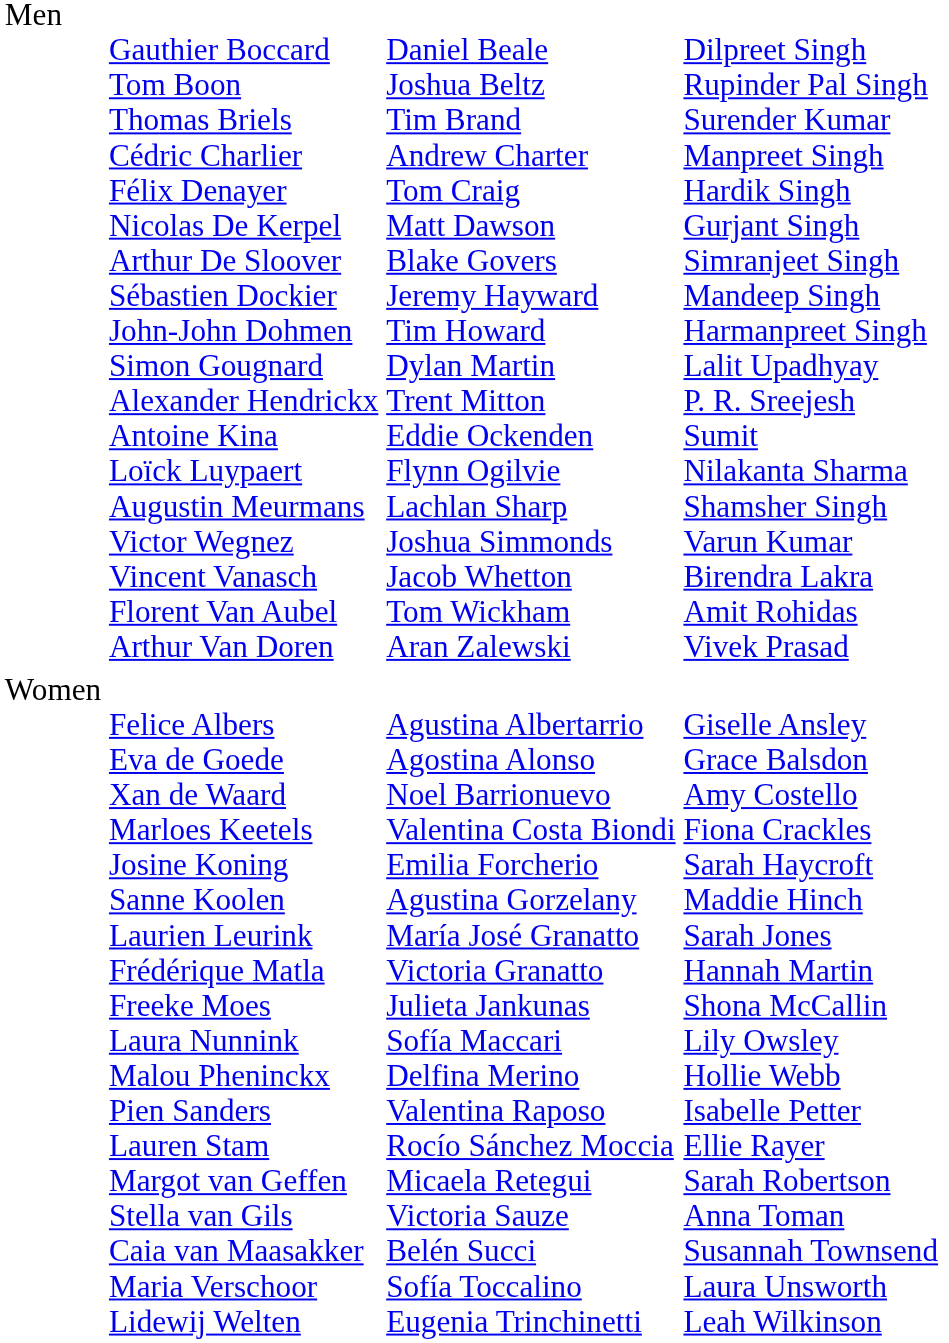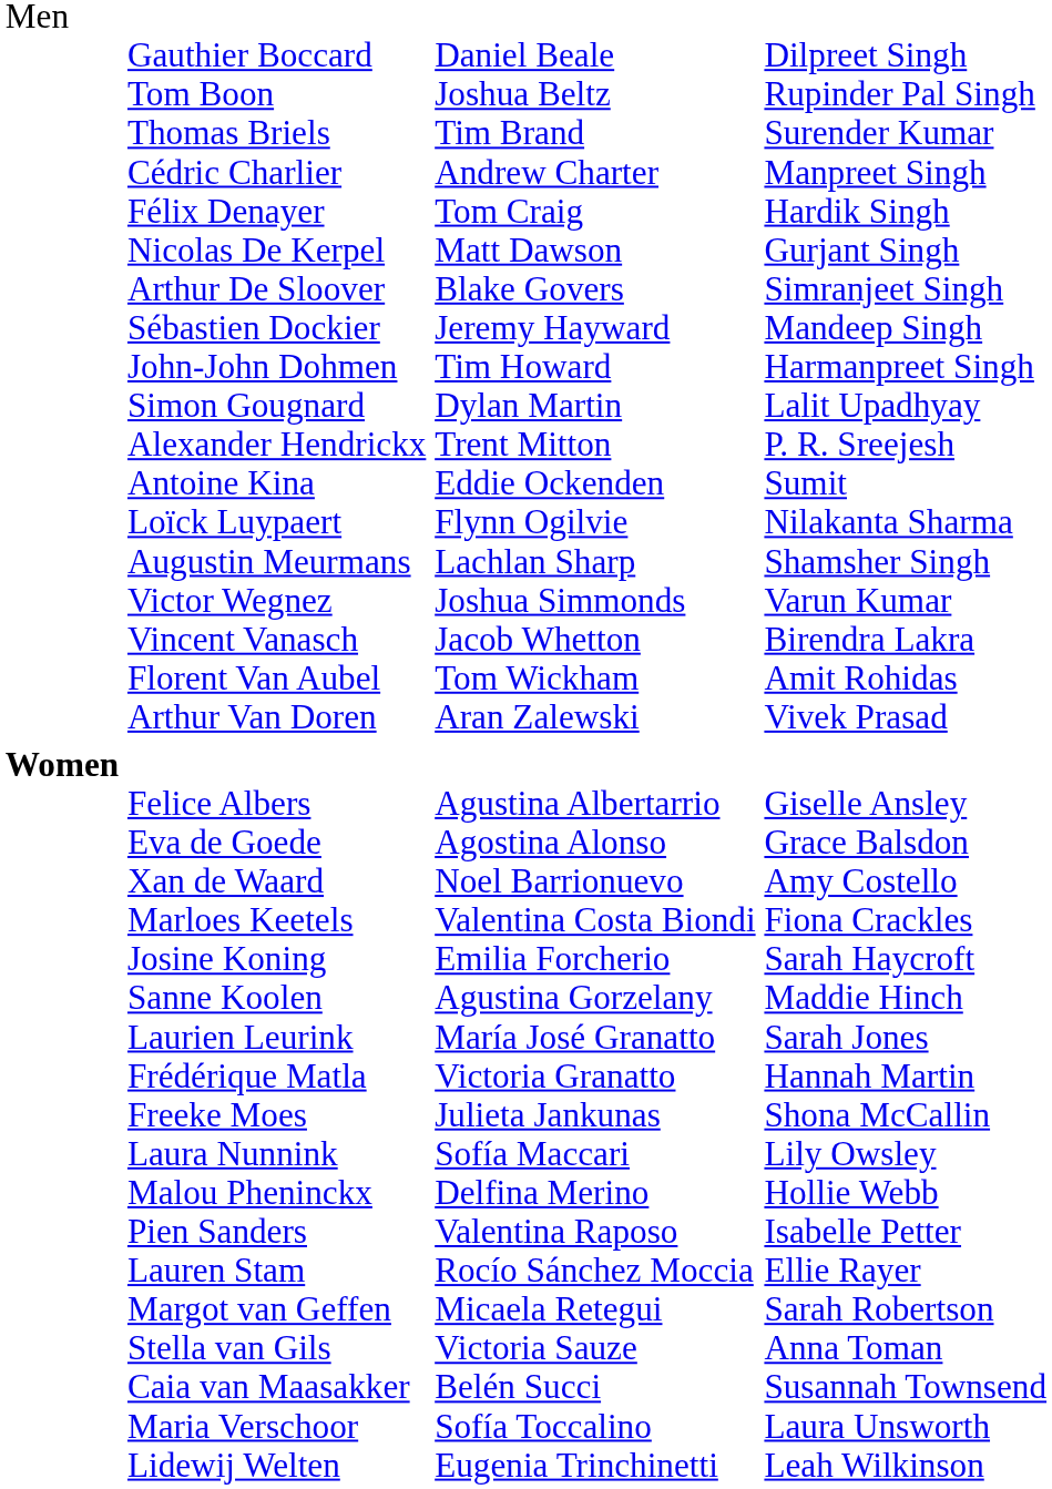Women | column 1: normal -> bold
